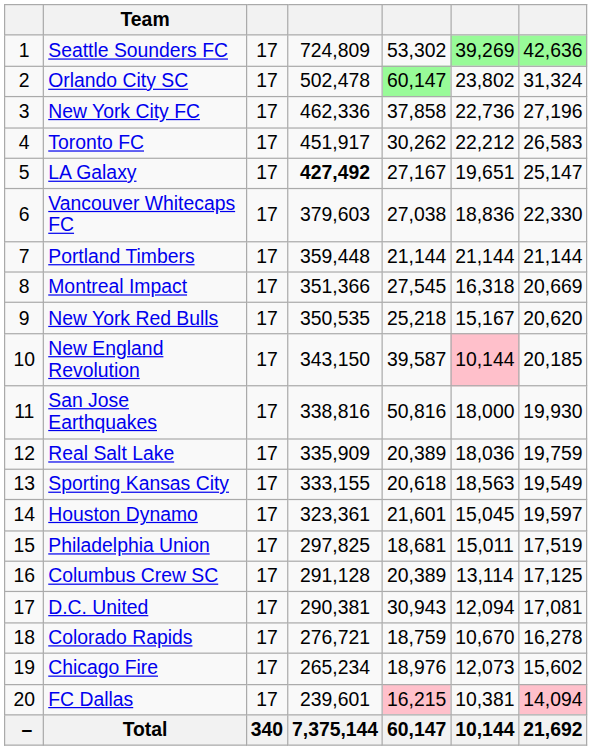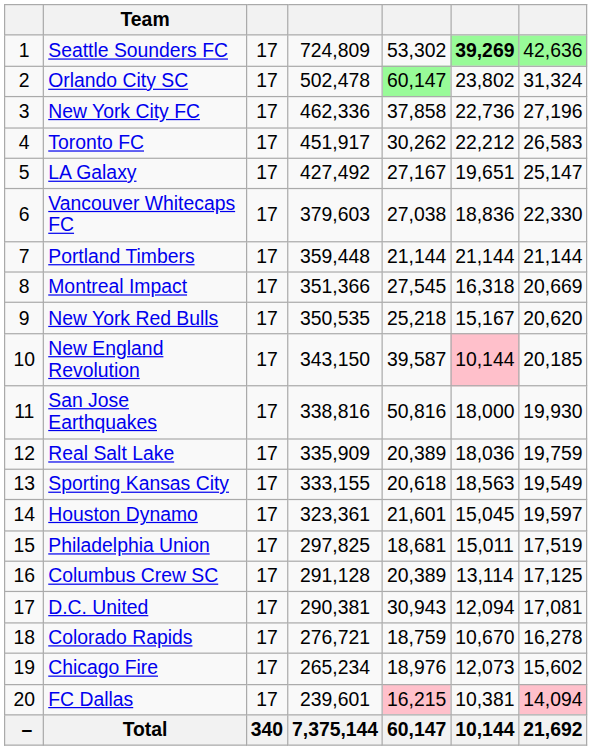Seattle Sounders FC | column 6: normal -> bold
LA Galaxy | column 4: bold -> normal
